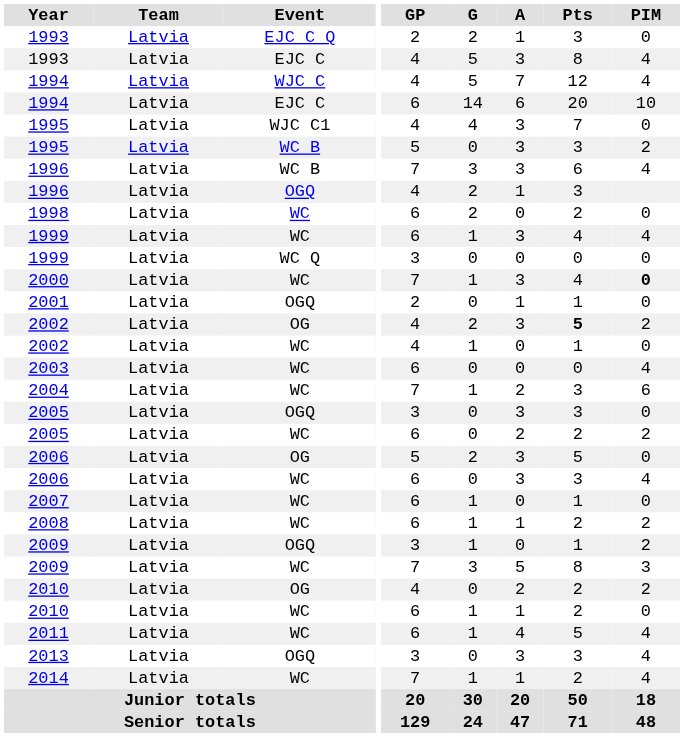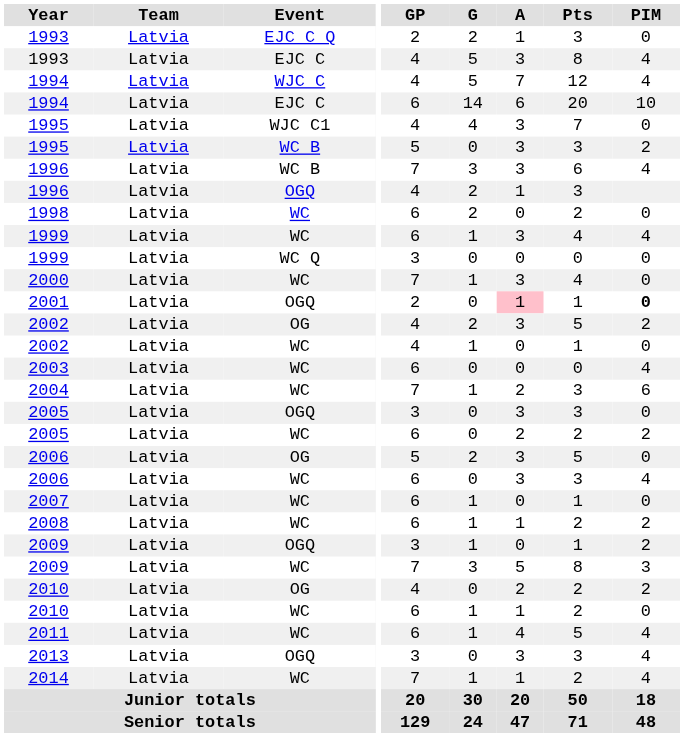2000 | PIM: bold -> normal
2001 | A: no background -> pink background
2001 | PIM: normal -> bold
2002 / OG | Pts: bold -> normal
